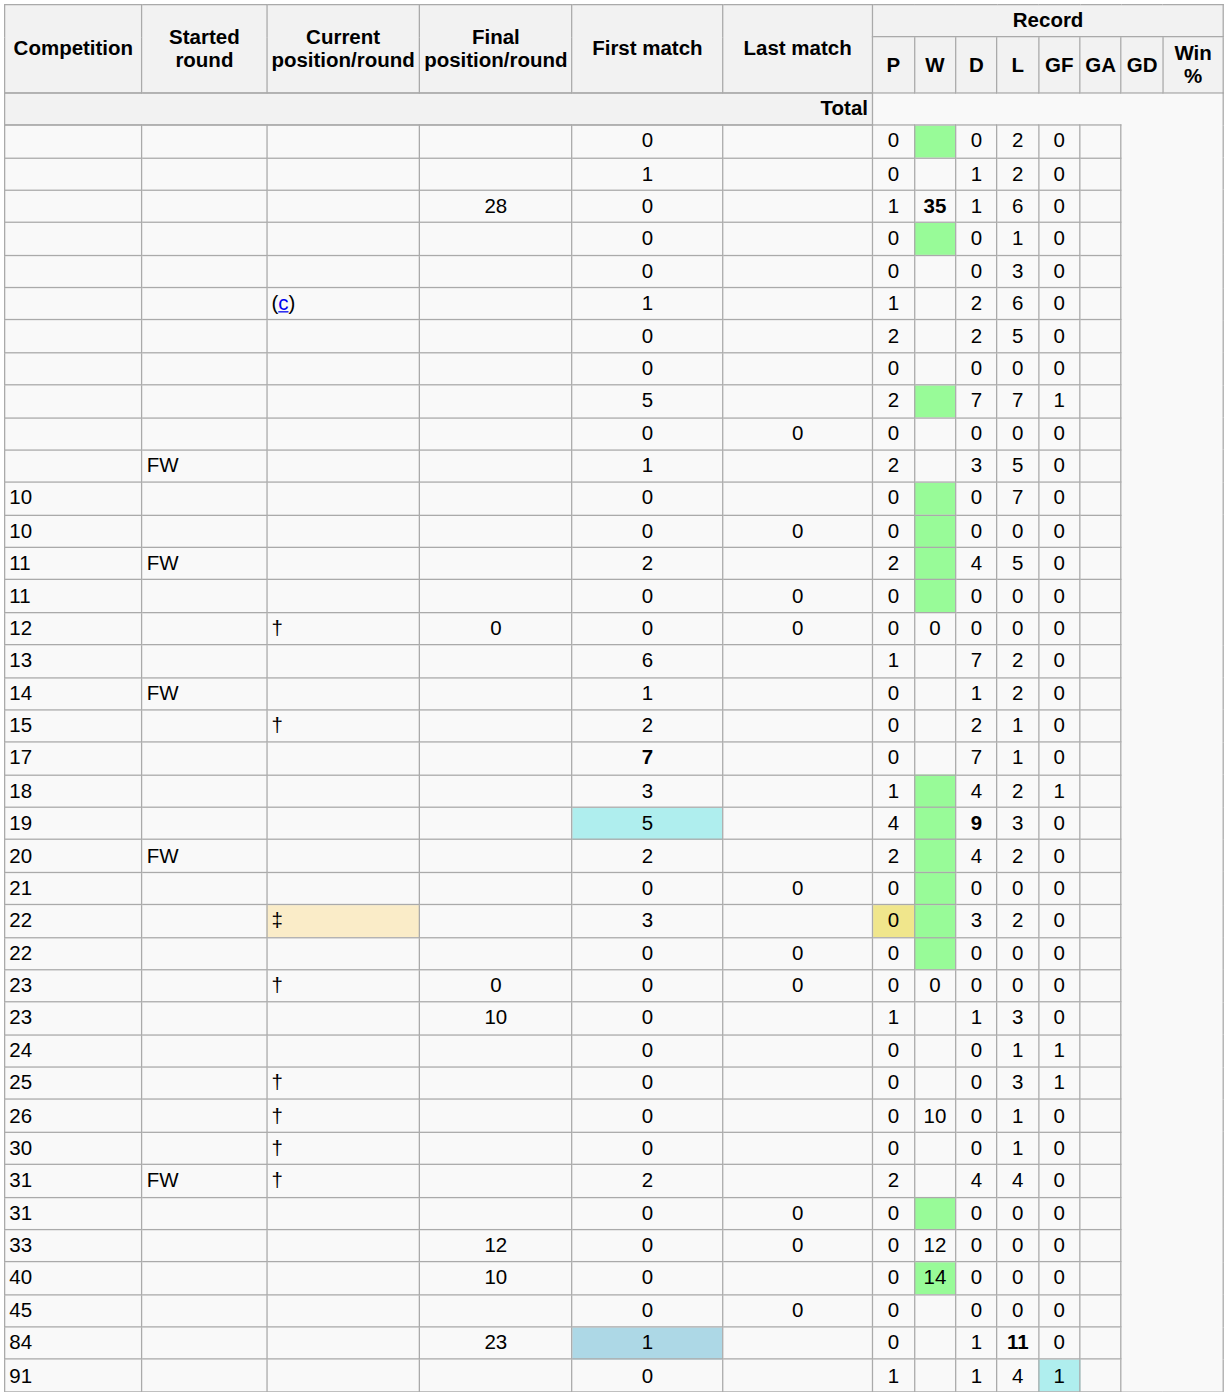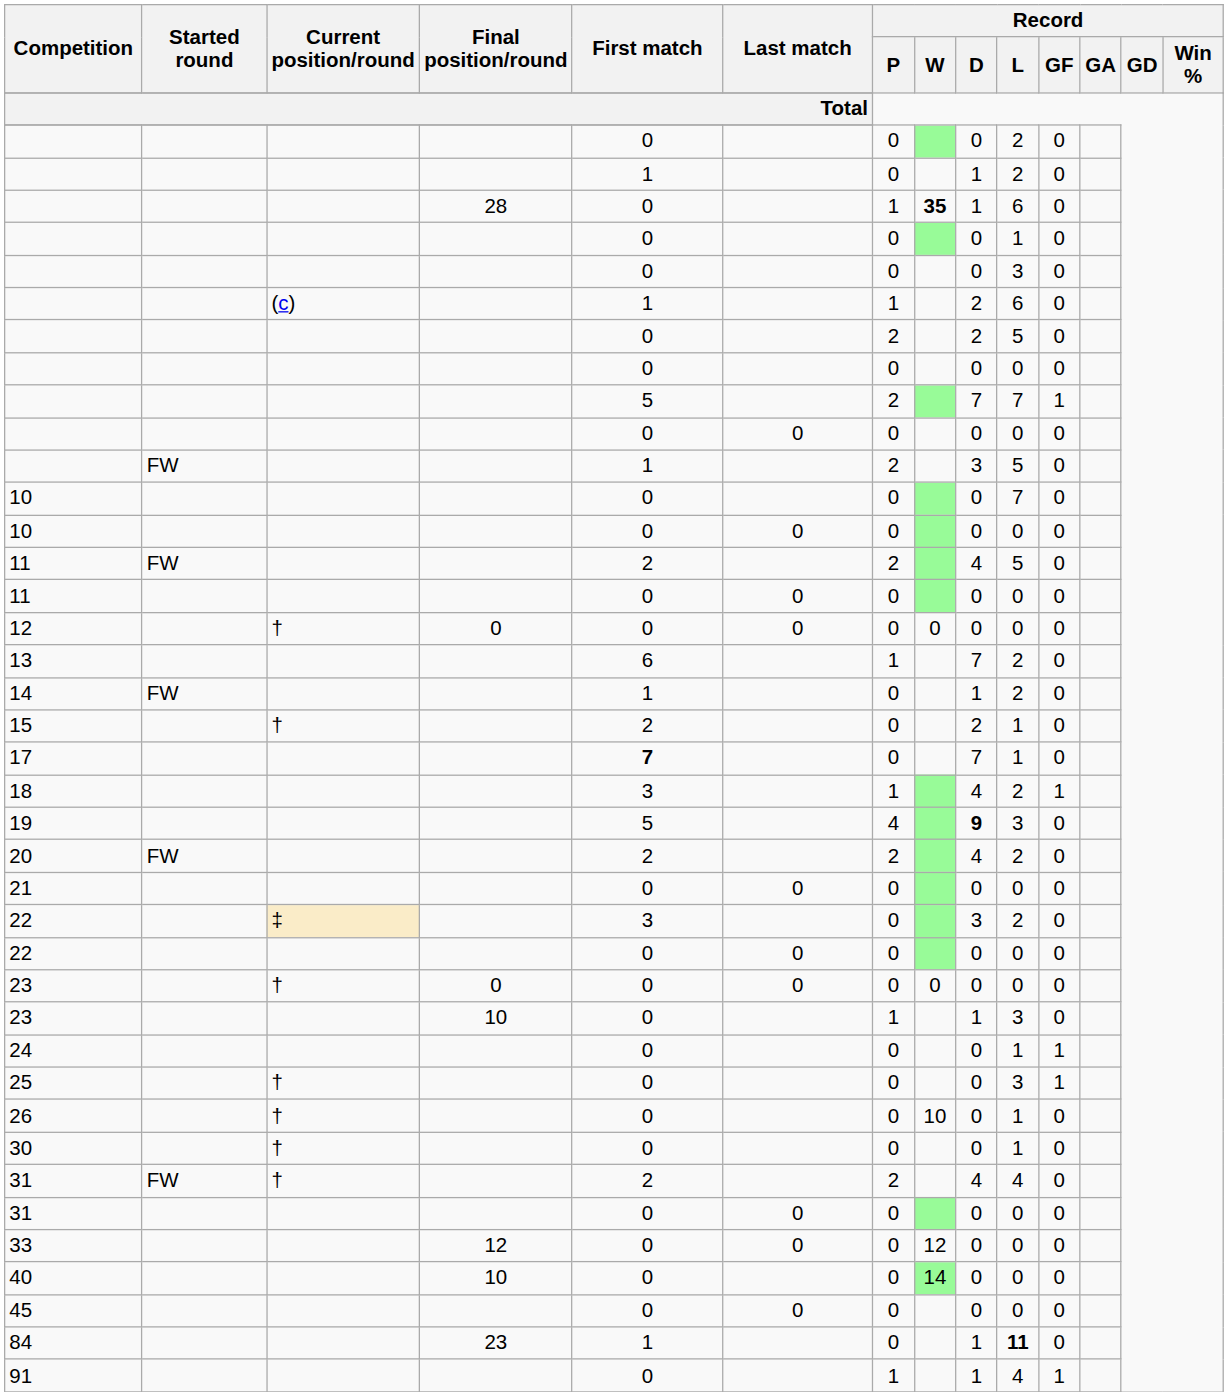19 | First match: paleturquoise background -> no background
22 / ‡ | Record / P: khaki background -> no background
84 | First match: lightblue background -> no background
91 | Record / GF: paleturquoise background -> no background
